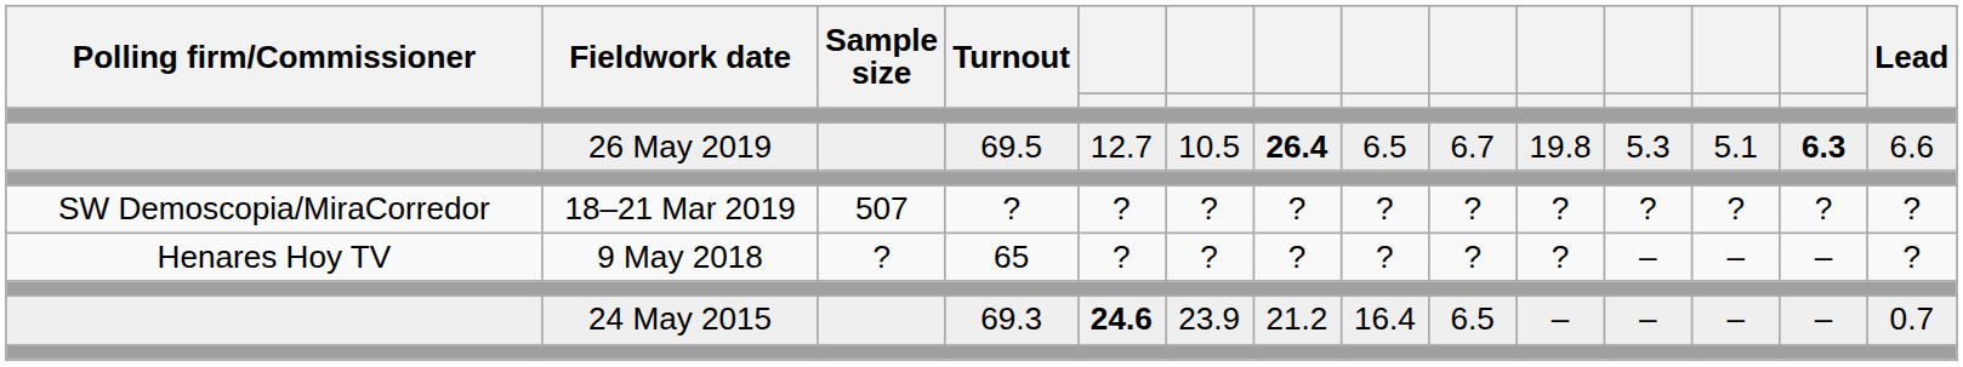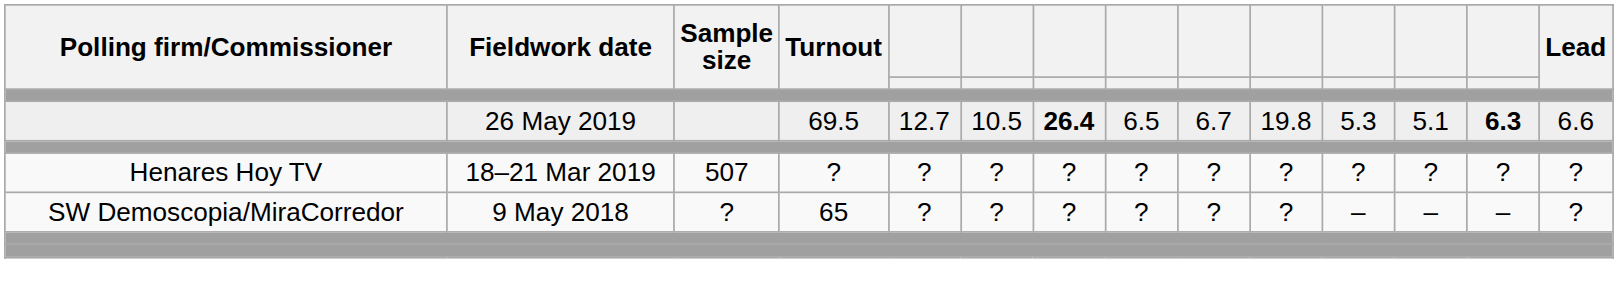18–21 Mar 2019 | Polling firm/Commissioner: SW Demoscopia/MiraCorredor -> Henares Hoy TV
9 May 2018 | Polling firm/Commissioner: Henares Hoy TV -> SW Demoscopia/MiraCorredor
- row: 24 May 2015 | 69.3 | 24.6 | 23.9 | 21.2 | 16.4 | 6.5 | – | – | – | – | 0.7
